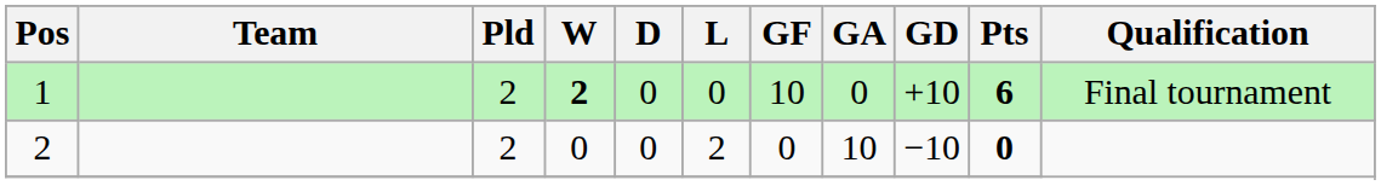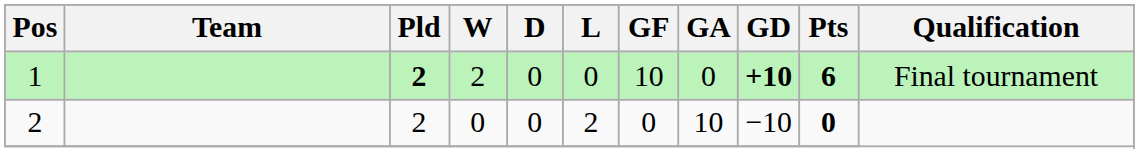1 | Pld: normal -> bold
1 | W: bold -> normal
1 | GD: normal -> bold
